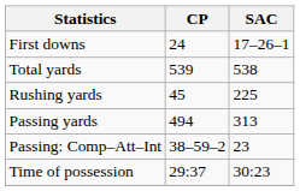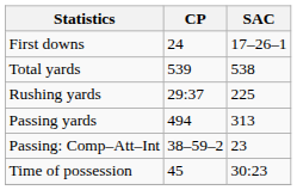Rushing yards | CP: 45 -> 29:37
Time of possession | CP: 29:37 -> 45
